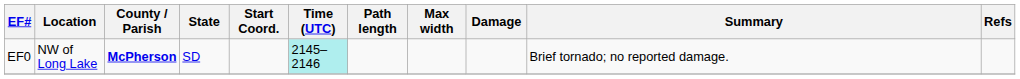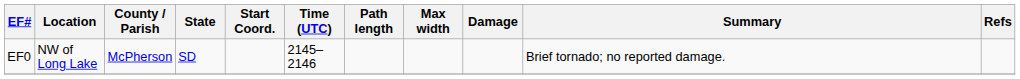EF0 | County / Parish: bold -> normal
EF0 | Time (UTC): paleturquoise background -> no background
